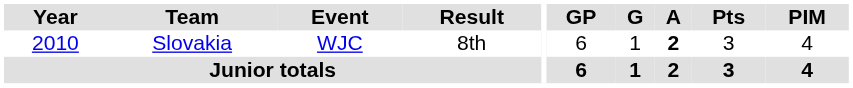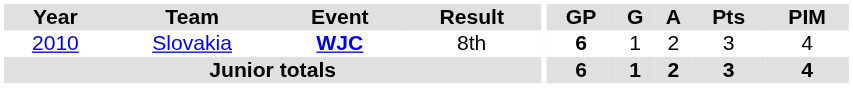Slovakia | Event: normal -> bold
Slovakia | GP: normal -> bold
Slovakia | A: bold -> normal
